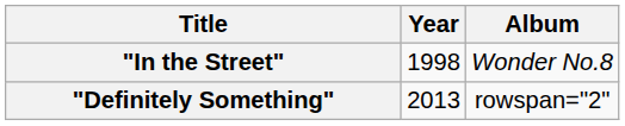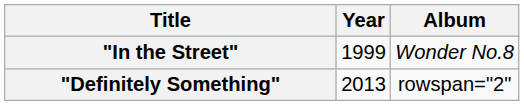"In the Street" | Year: 1998 -> 1999
